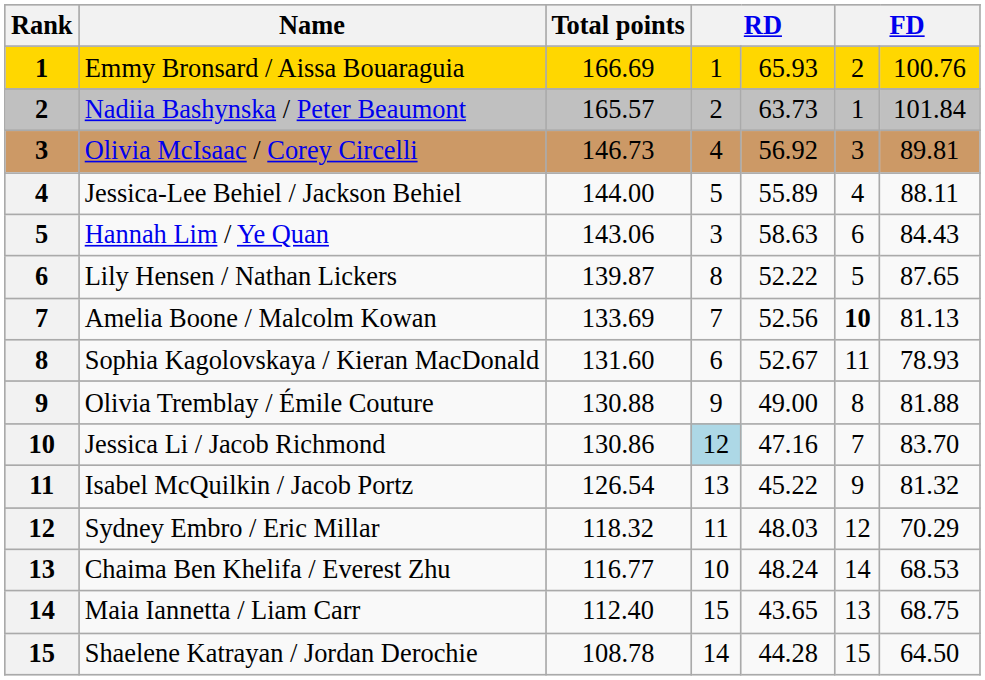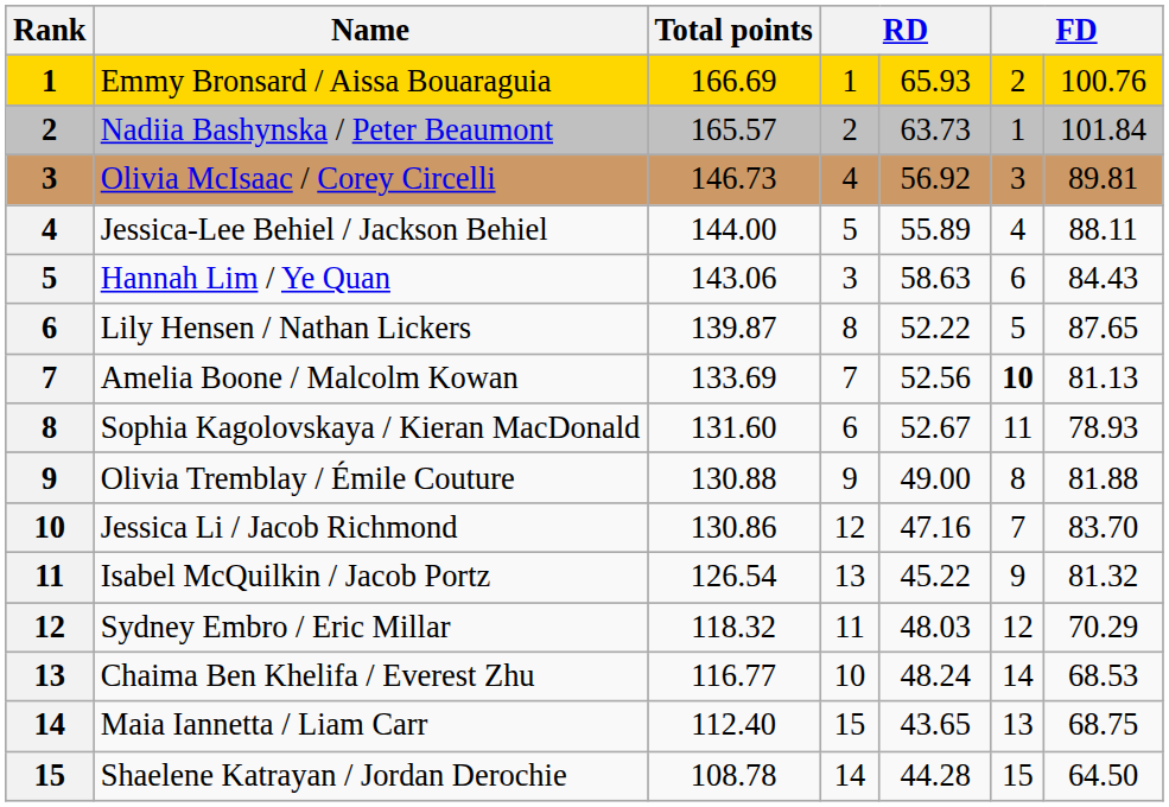Jessica Li / Jacob Richmond | column 4: lightblue background -> no background
